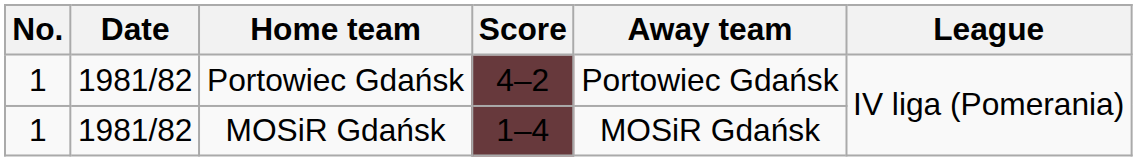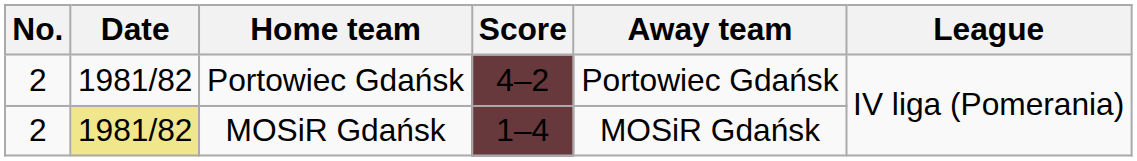row 2 | No.: 1 -> 2
row 3 | No.: 1 -> 2
row 3 | Date: no background -> khaki background
